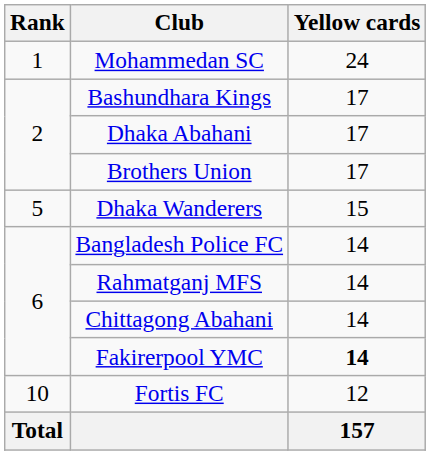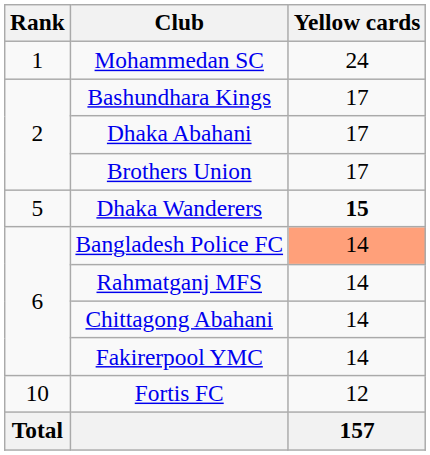Dhaka Wanderers | Yellow cards: normal -> bold
Bangladesh Police FC | Yellow cards: no background -> lightsalmon background
Fakirerpool YMC | Yellow cards: bold -> normal
